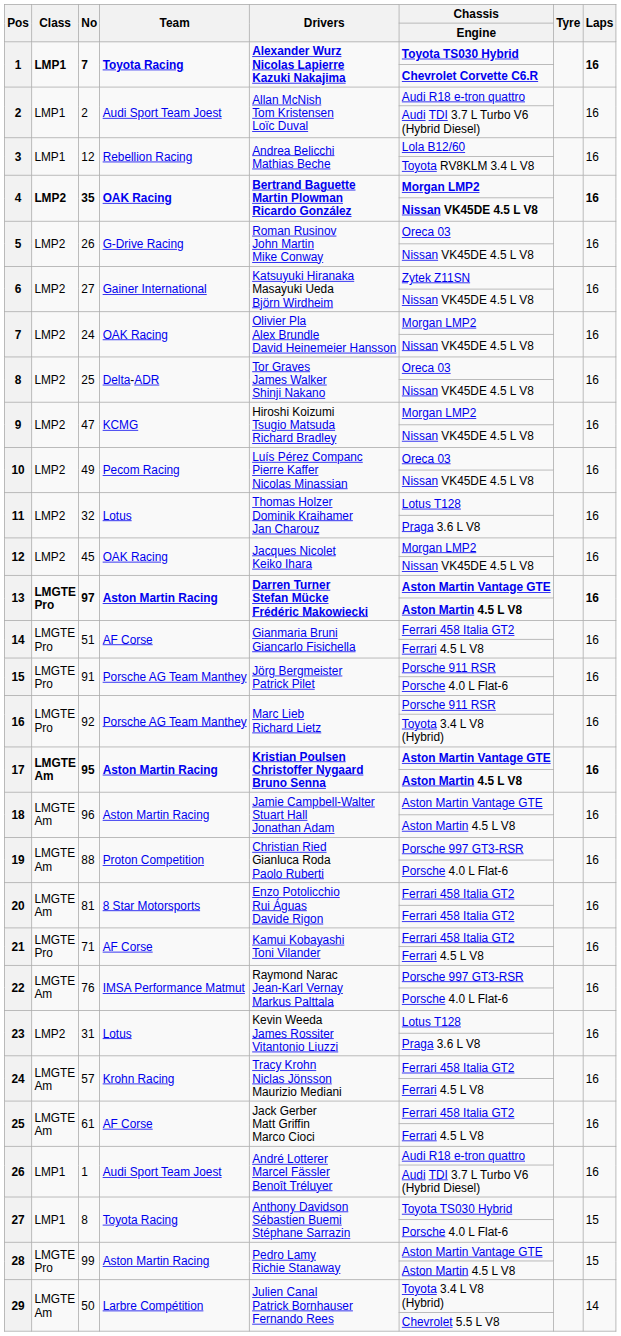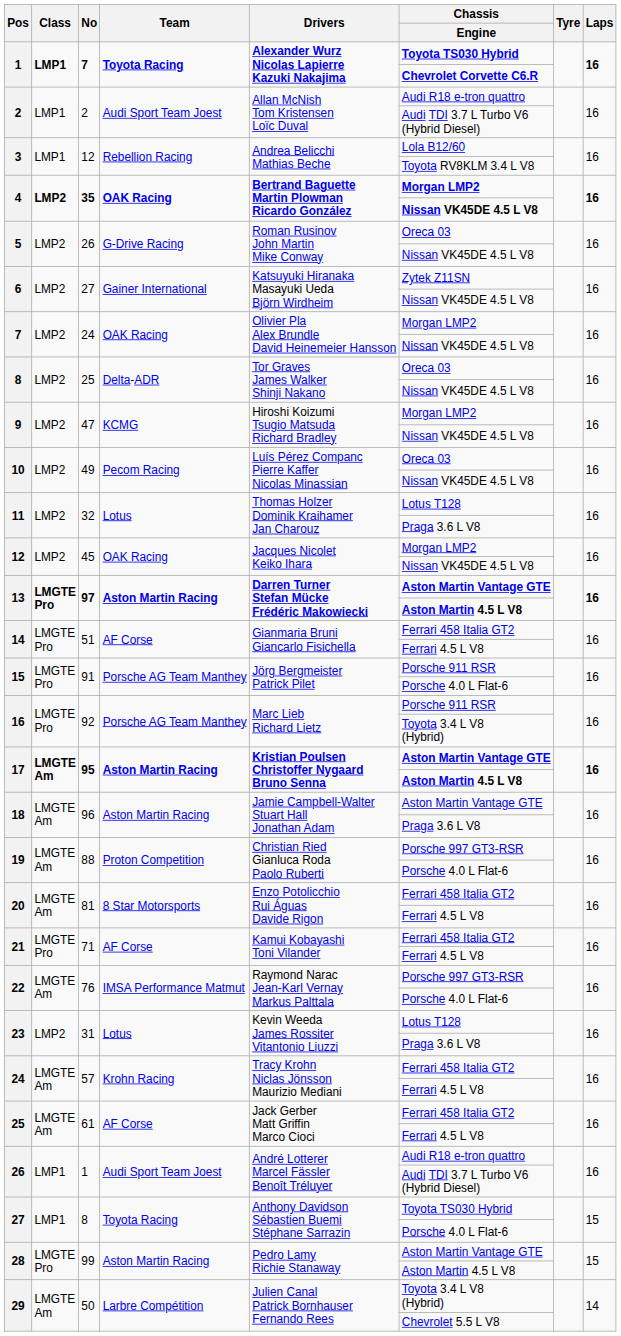row 38 | Chassis / Engine: Aston Martin 4.5 L V8 -> Praga 3.6 L V8
row 42 | Chassis / Engine: Ferrari 458 Italia GT2 -> Ferrari 4.5 L V8
